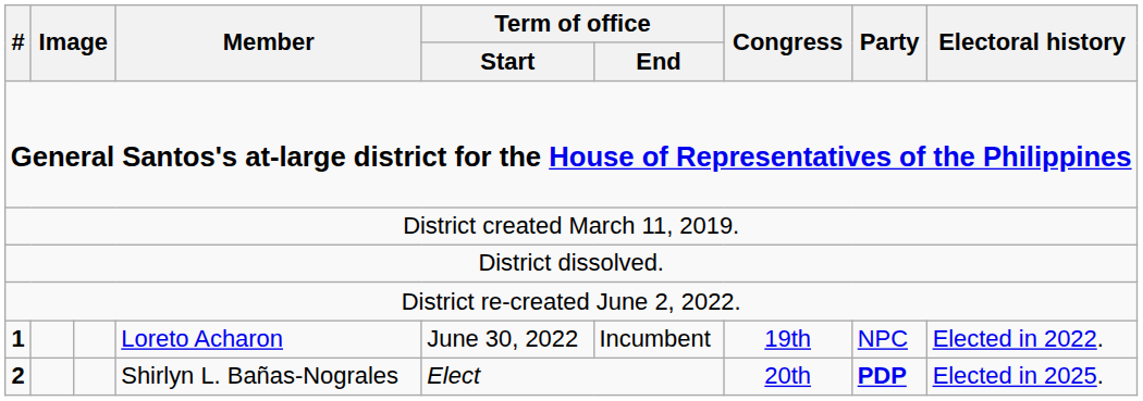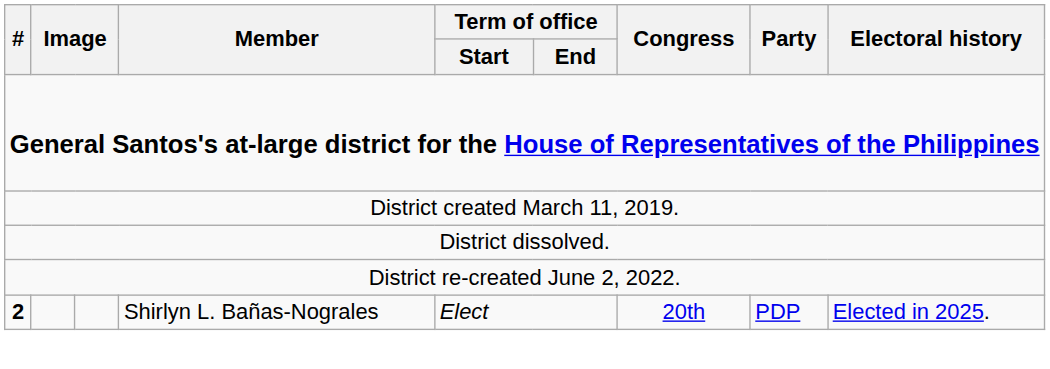- row: 1 | Loreto Acharon | June 30, 2022 | Incumbent | 19th | NPC | Elected in 2022.
2 | Party: bold -> normal
